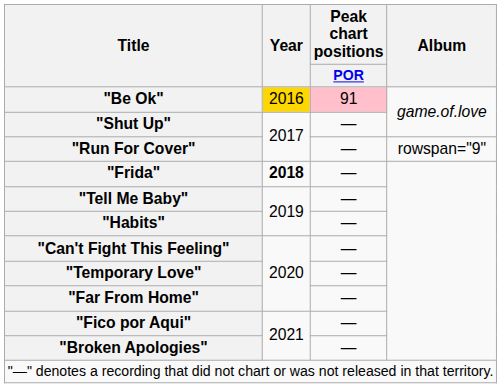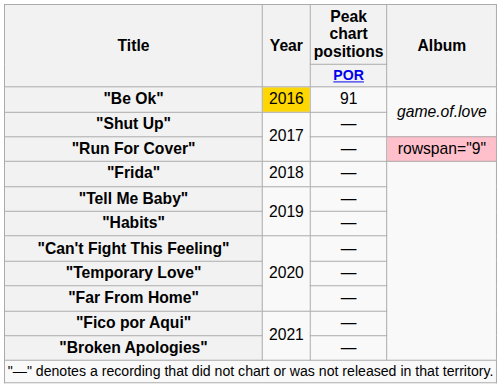"Be Ok" | Peak chart positions / POR: pink background -> no background
"Run For Cover" | Album: no background -> pink background
"Frida" | Year: bold -> normal
